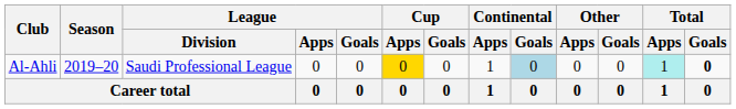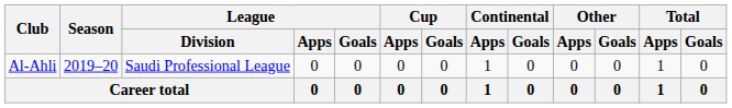Al-Ahli | Cup / Apps: gold background -> no background
Al-Ahli | Continental / Goals: lightblue background -> no background
Al-Ahli | Total / Apps: paleturquoise background -> no background
Al-Ahli | Total / Goals: bold -> normal
